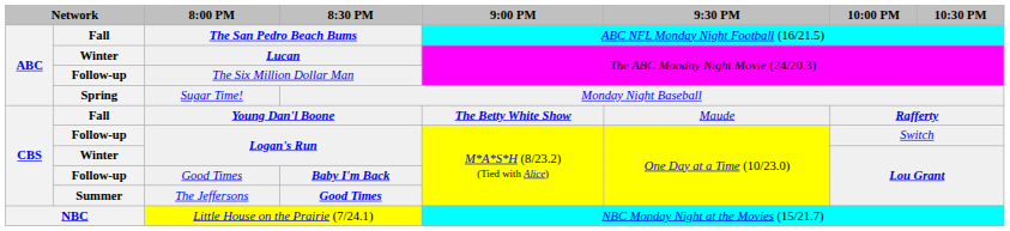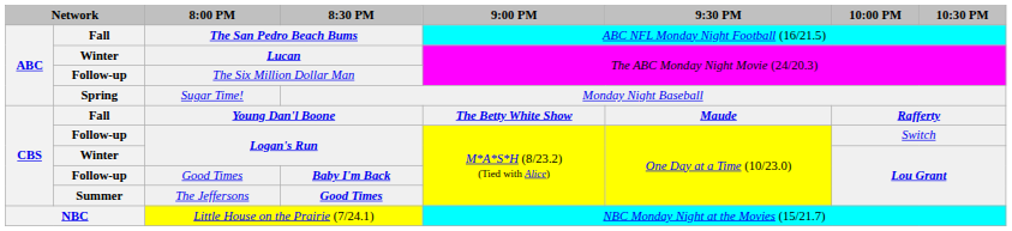Young Dan'l Boone | 9:30 PM: normal -> bold
